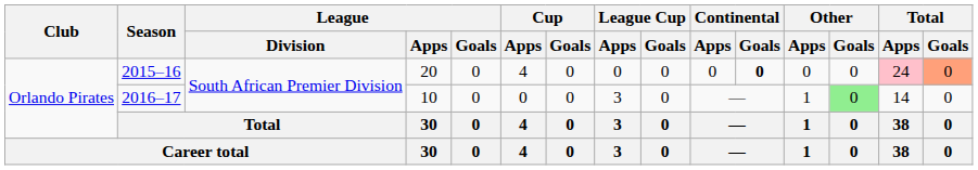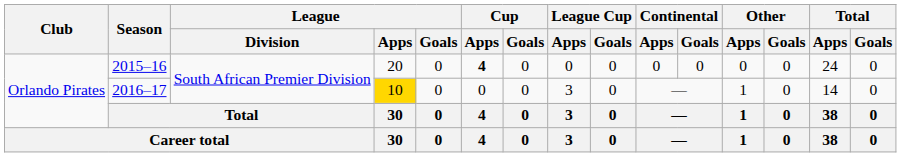2015–16 | Cup / Apps: normal -> bold
2015–16 | Continental / Goals: bold -> normal
2015–16 | Total / Apps: pink background -> no background
2015–16 | Total / Goals: lightsalmon background -> no background
2016–17 | League / Apps: no background -> gold background
2016–17 | Other / Goals: lightgreen background -> no background
